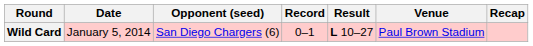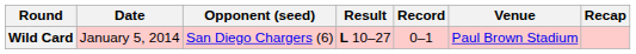columns swapped: Result <-> Record
